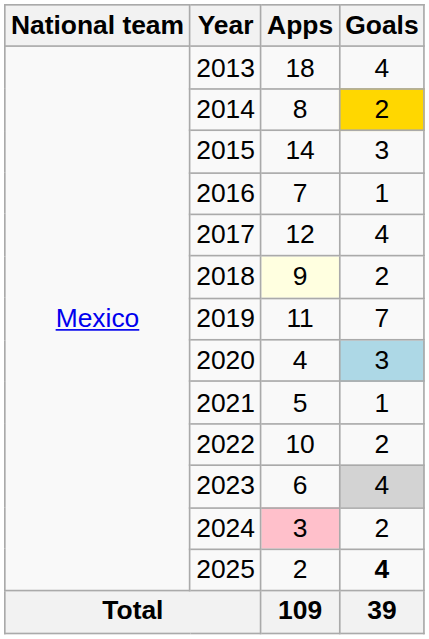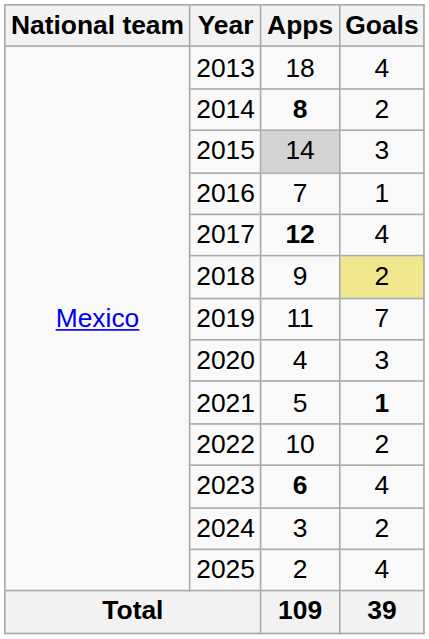2014 | Apps: normal -> bold
2014 | Goals: gold background -> no background
2015 | Apps: no background -> lightgrey background
2017 | Apps: normal -> bold
2018 | Apps: lightyellow background -> no background
2018 | Goals: no background -> khaki background
2020 | Goals: lightblue background -> no background
2021 | Goals: normal -> bold
2023 | Apps: normal -> bold
2023 | Goals: lightgrey background -> no background
2024 | Apps: pink background -> no background
2025 | Goals: bold -> normal
